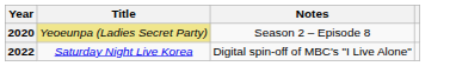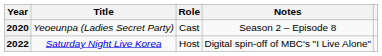+ column: Role | Cast | Host
2020 | Title: khaki background -> no background
